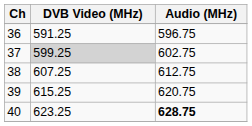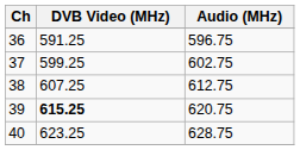37 | DVB Video (MHz): lightgrey background -> no background
39 | DVB Video (MHz): normal -> bold
40 | Audio (MHz): bold -> normal
